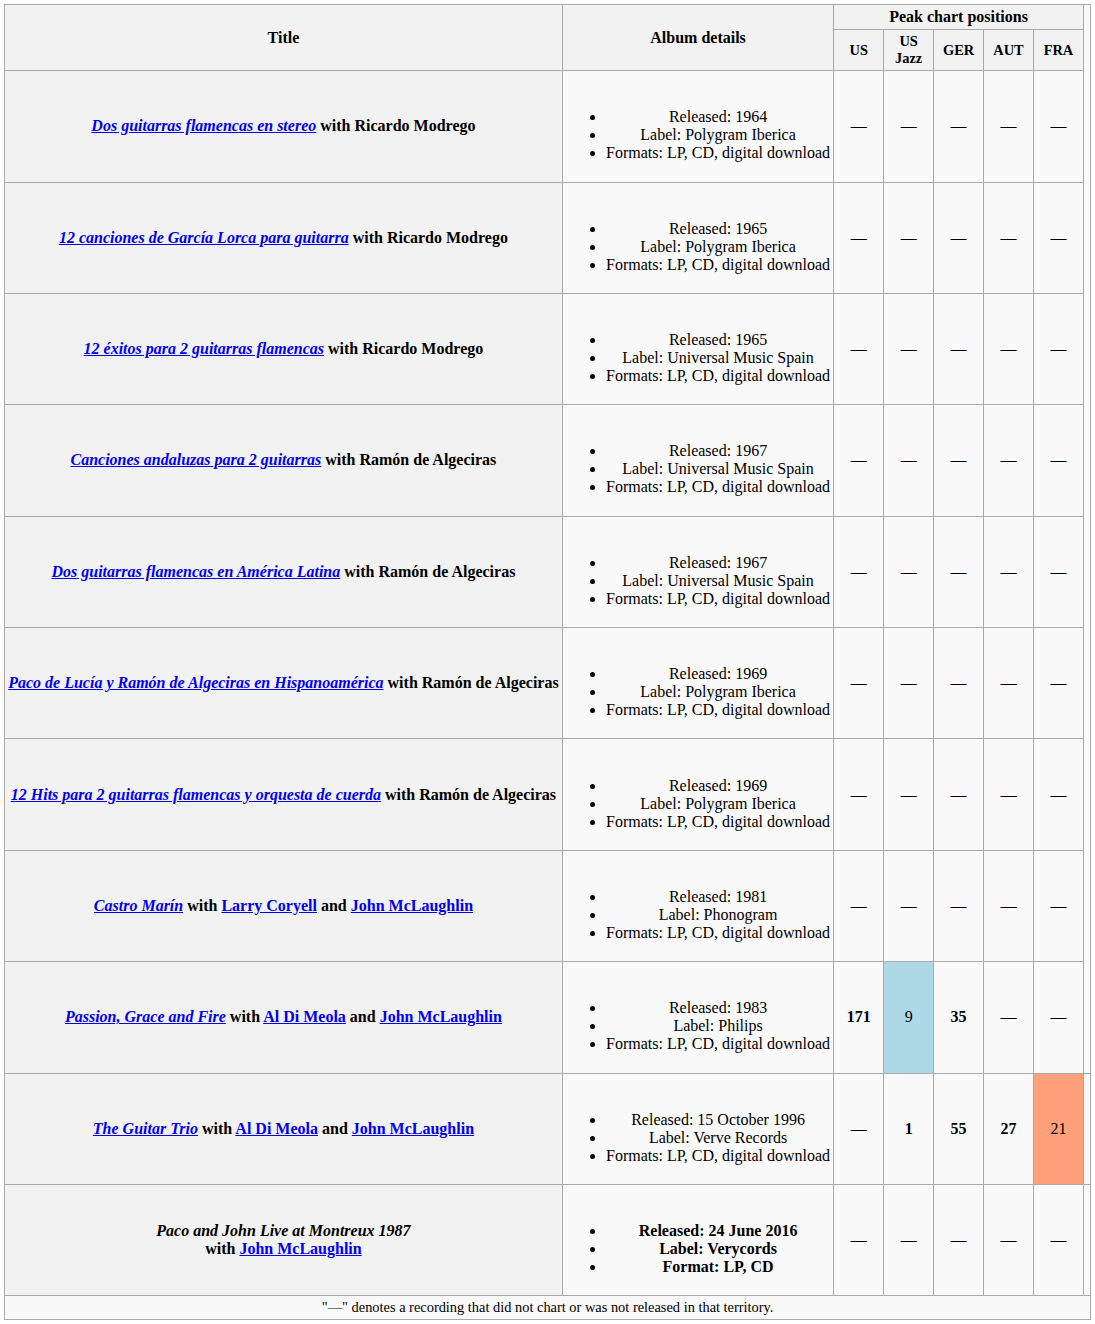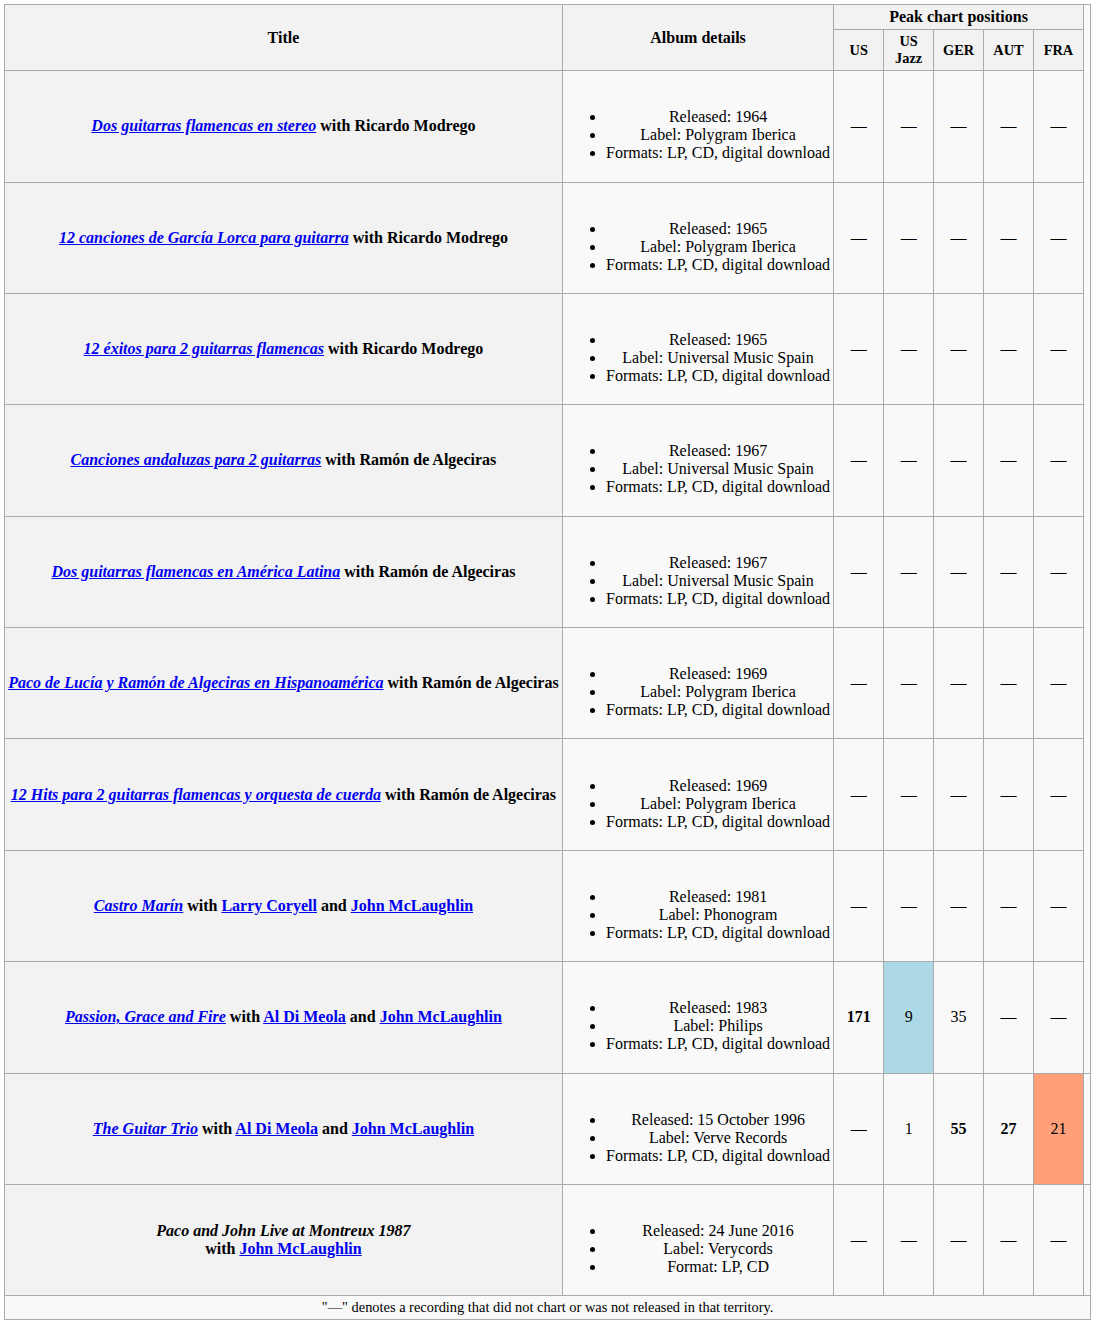Passion, Grace and Fire with Al Di Meola and John McLaughlin | Peak chart positions / GER: bold -> normal
The Guitar Trio with Al Di Meola and John McLaughlin | Peak chart positions / US Jazz: bold -> normal
Paco and John Live at Montreux 1987 with John McLaughlin | Album details: bold -> normal
